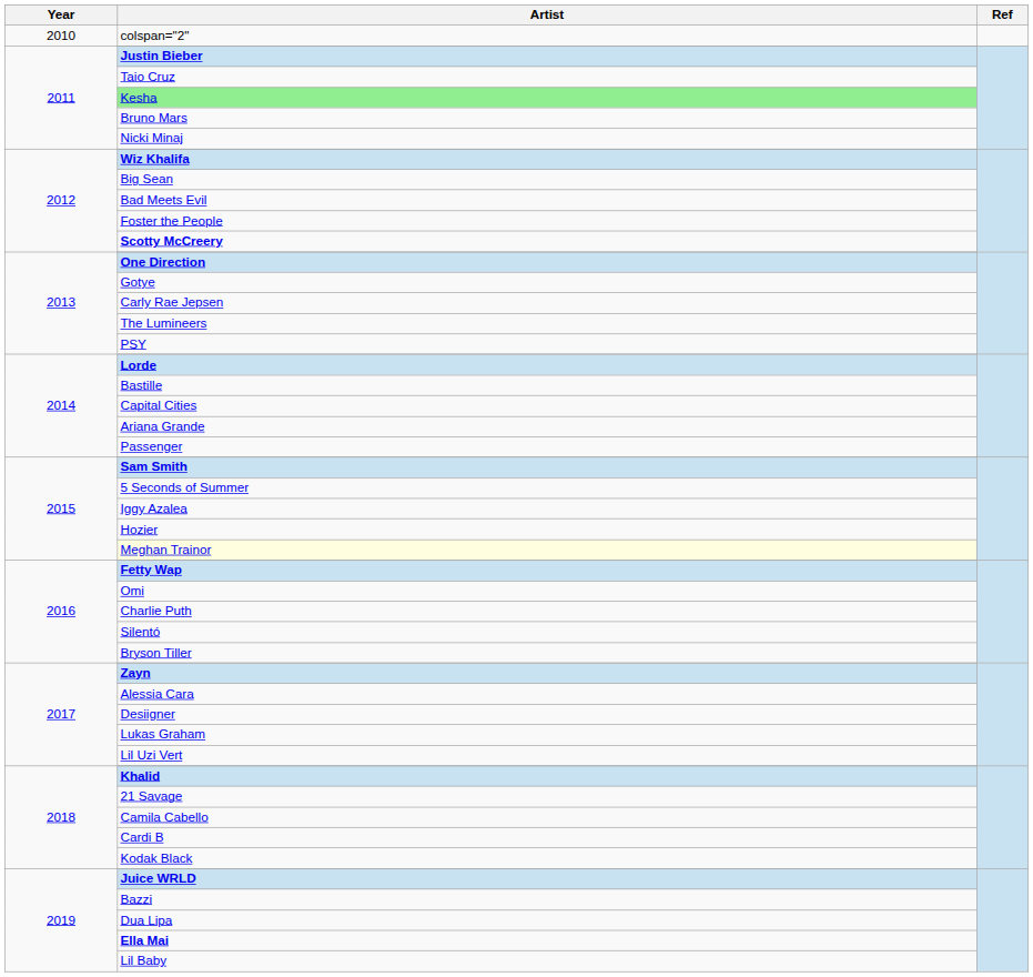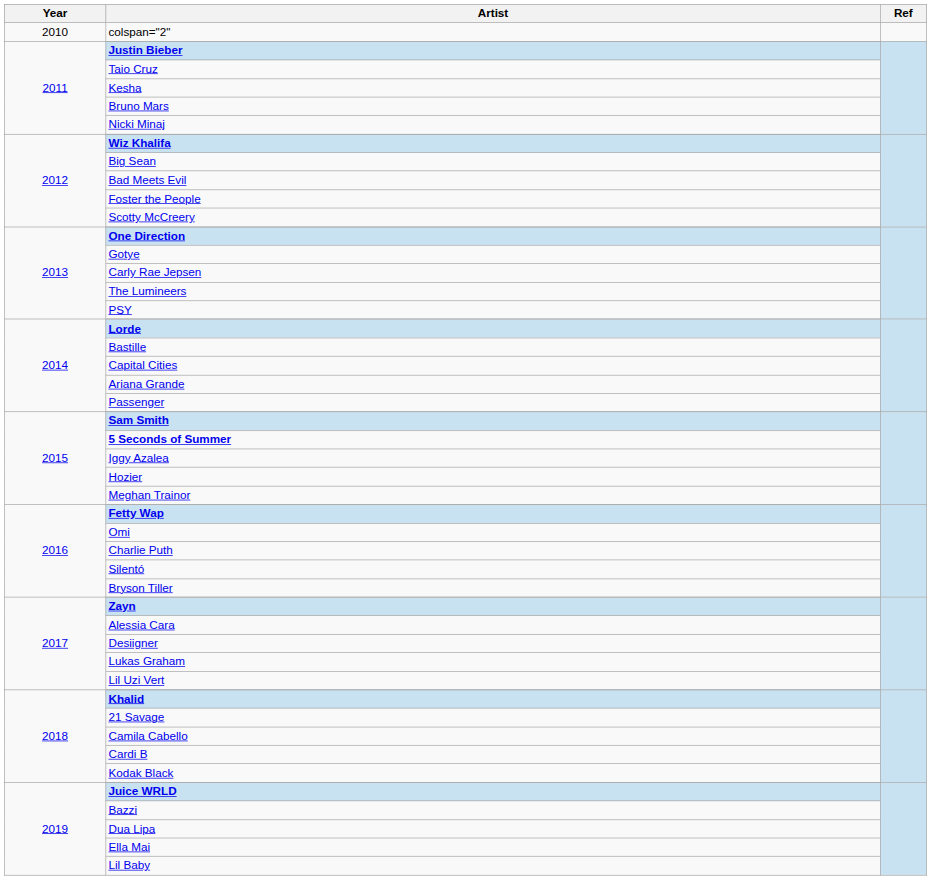Kesha | Artist: lightgreen background -> no background
Scotty McCreery | Artist: bold -> normal
5 Seconds of Summer | Artist: normal -> bold
Meghan Trainor | Artist: lightyellow background -> no background
Ella Mai | Artist: bold -> normal
